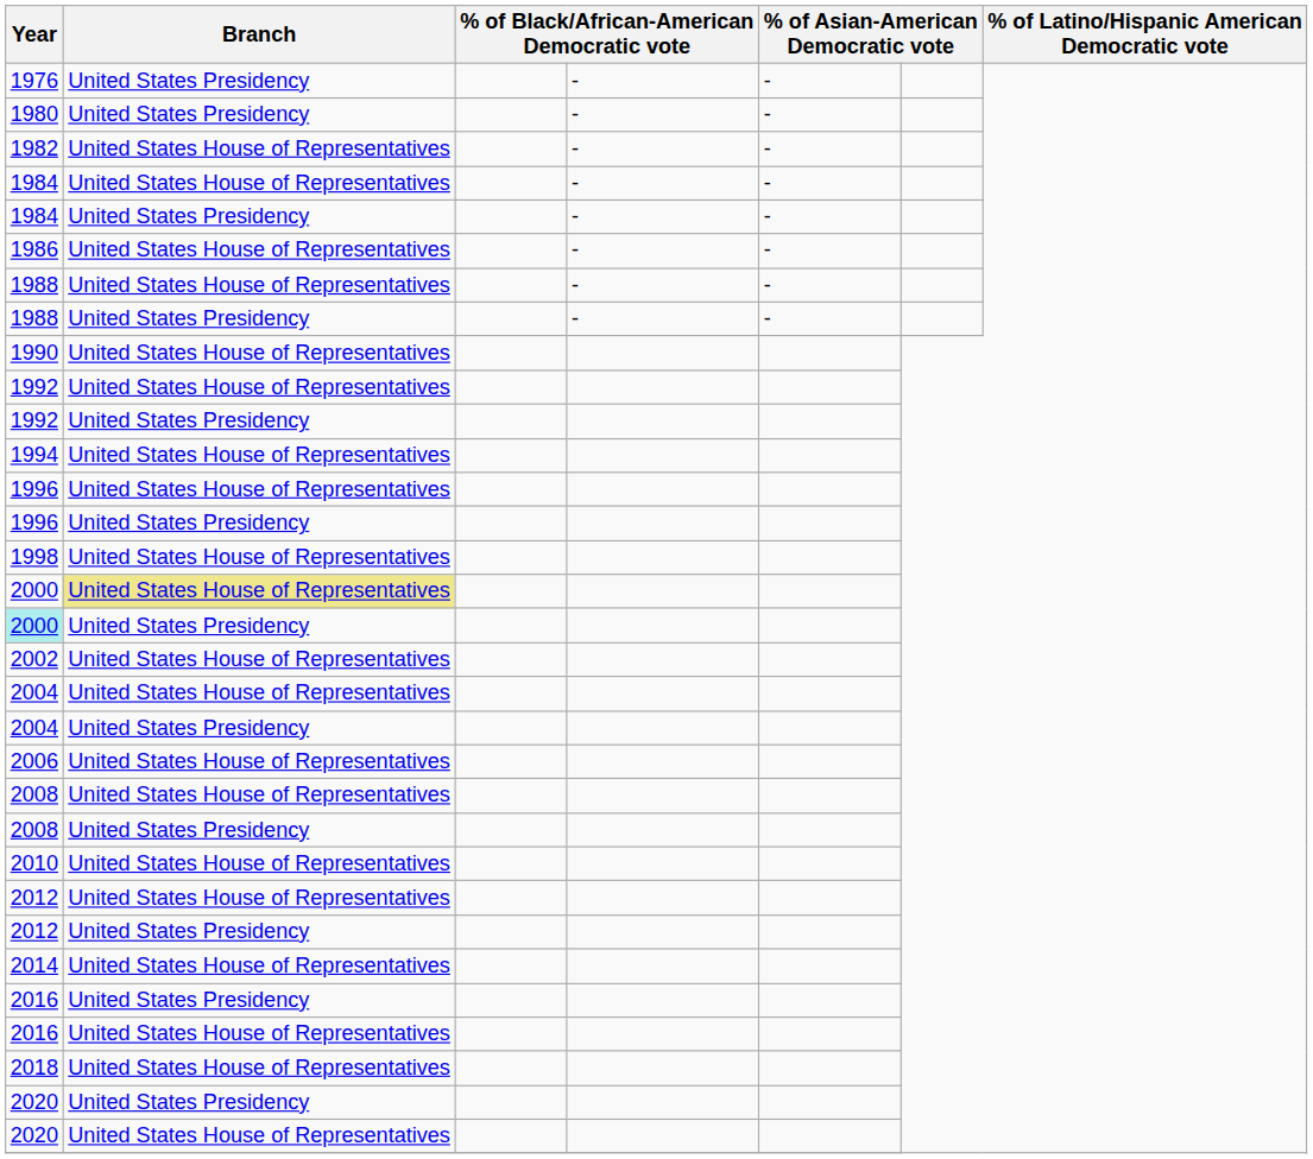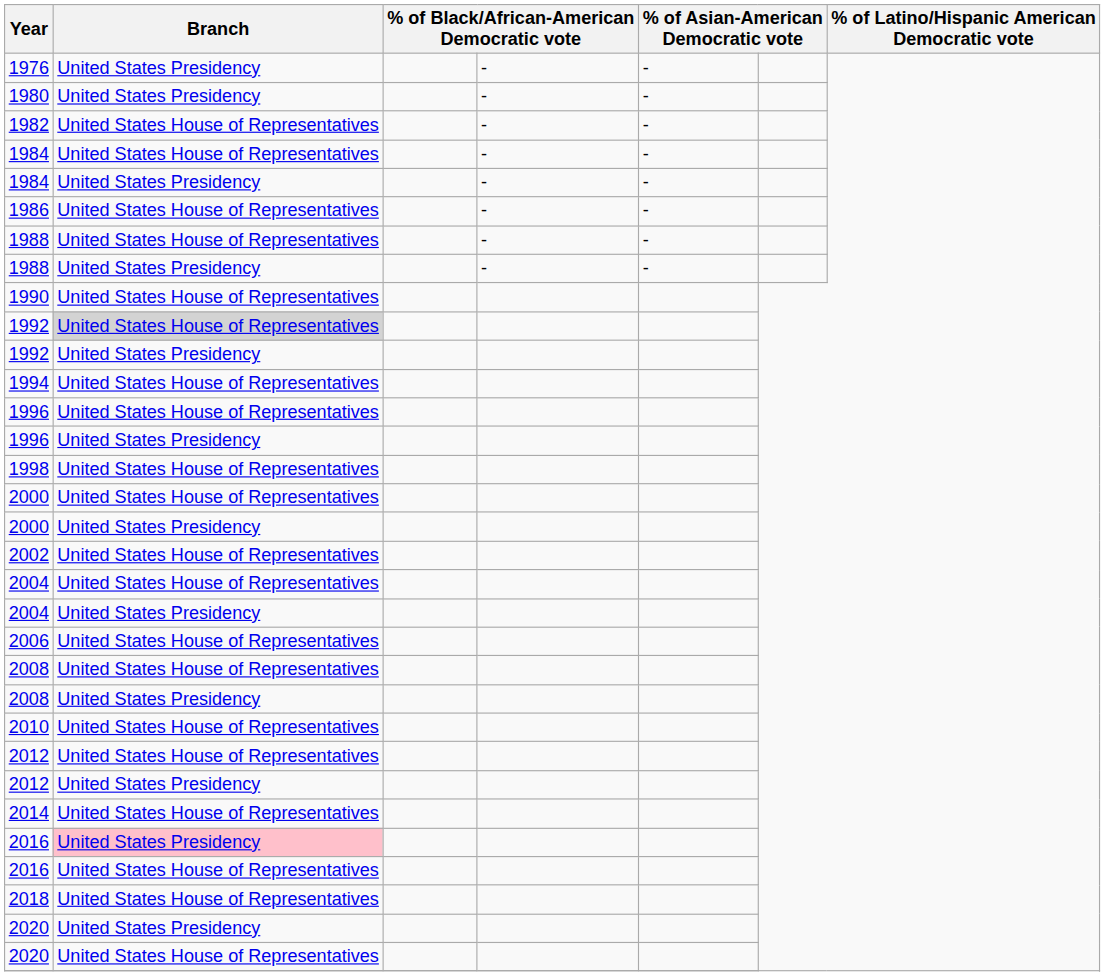1992 / United States House of Representatives | Branch: no background -> lightgrey background
2000 / United States House of Representatives | Branch: khaki background -> no background
2000 / United States Presidency | Year: paleturquoise background -> no background
2016 / United States Presidency | Branch: no background -> pink background
